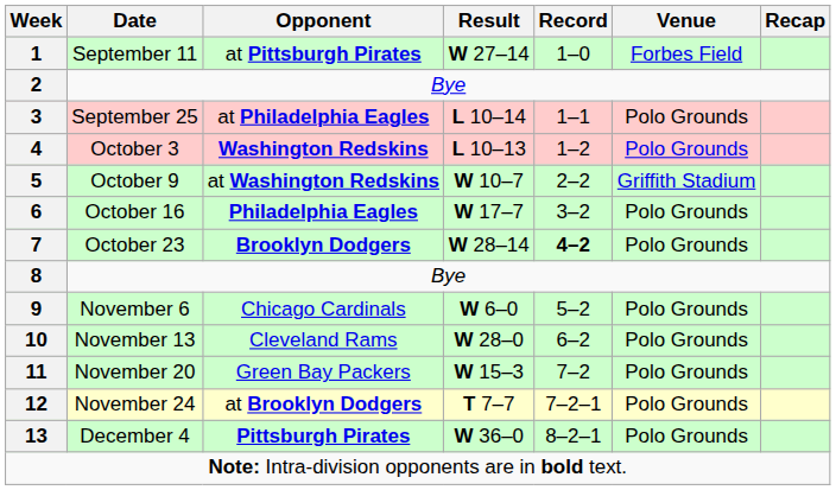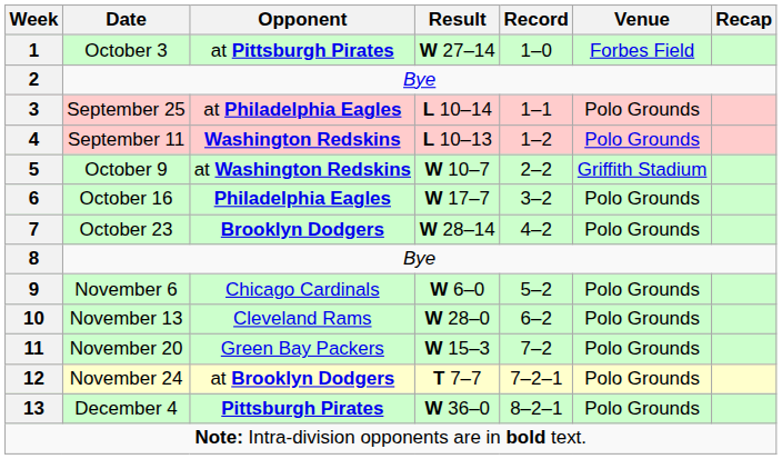1 | Date: September 11 -> October 3
4 | Date: October 3 -> September 11
7 | Record: bold -> normal
